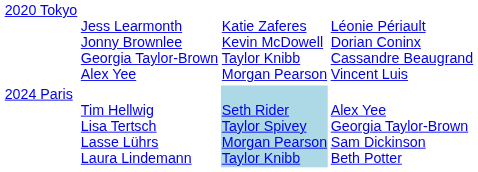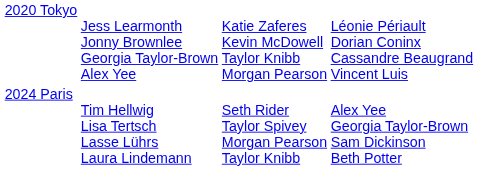2024 Paris | column 3: lightblue background -> no background
